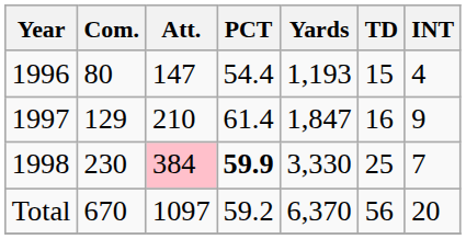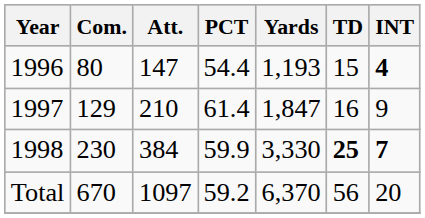1996 | INT: normal -> bold
1998 | Att.: pink background -> no background
1998 | PCT: bold -> normal
1998 | TD: normal -> bold
1998 | INT: normal -> bold
